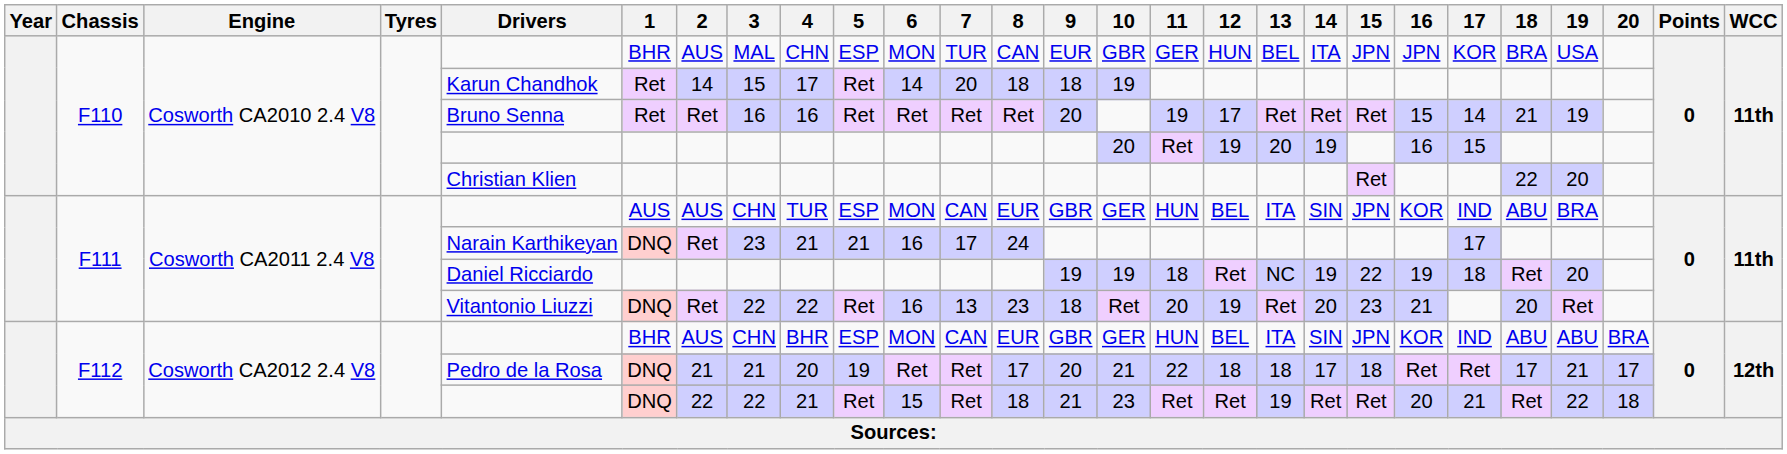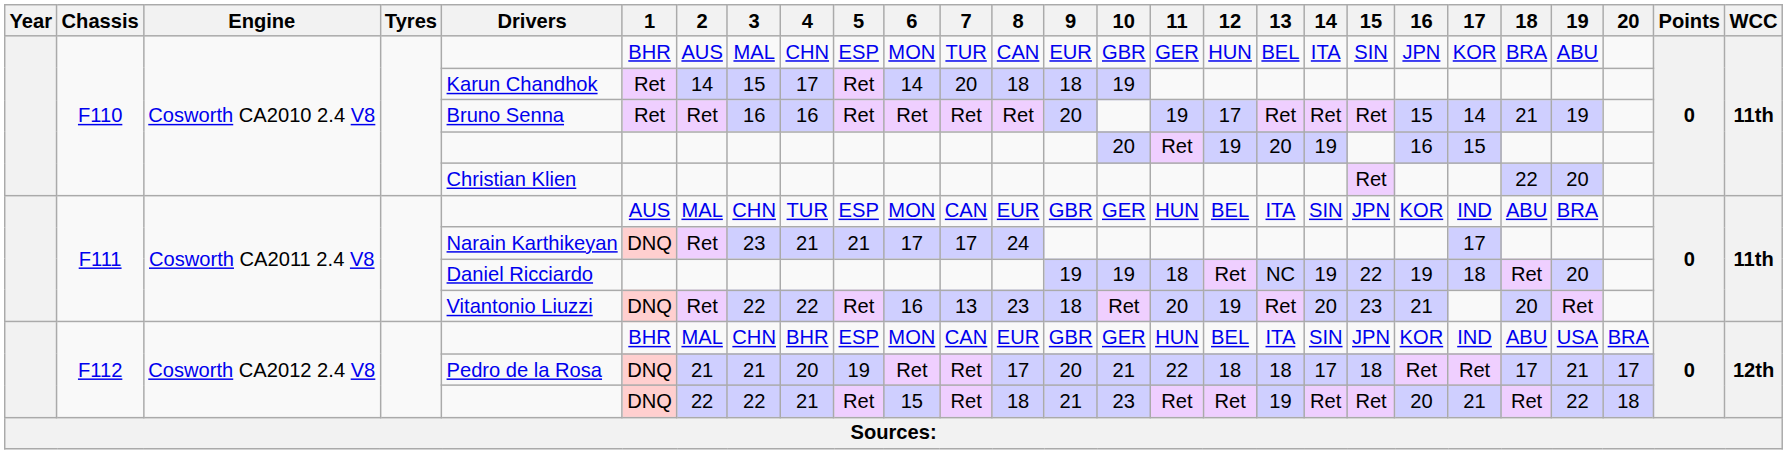row 2 | 15: JPN -> SIN
row 2 | 19: USA -> ABU
row 7 | 2: AUS -> MAL
row 8 | 6: 16 -> 17
row 11 | 2: AUS -> MAL
row 11 | 19: ABU -> USA
